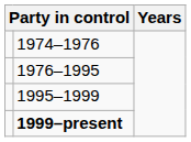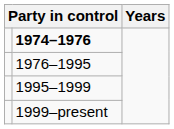1974–1976 | column 2: normal -> bold
1999–present | column 2: bold -> normal
